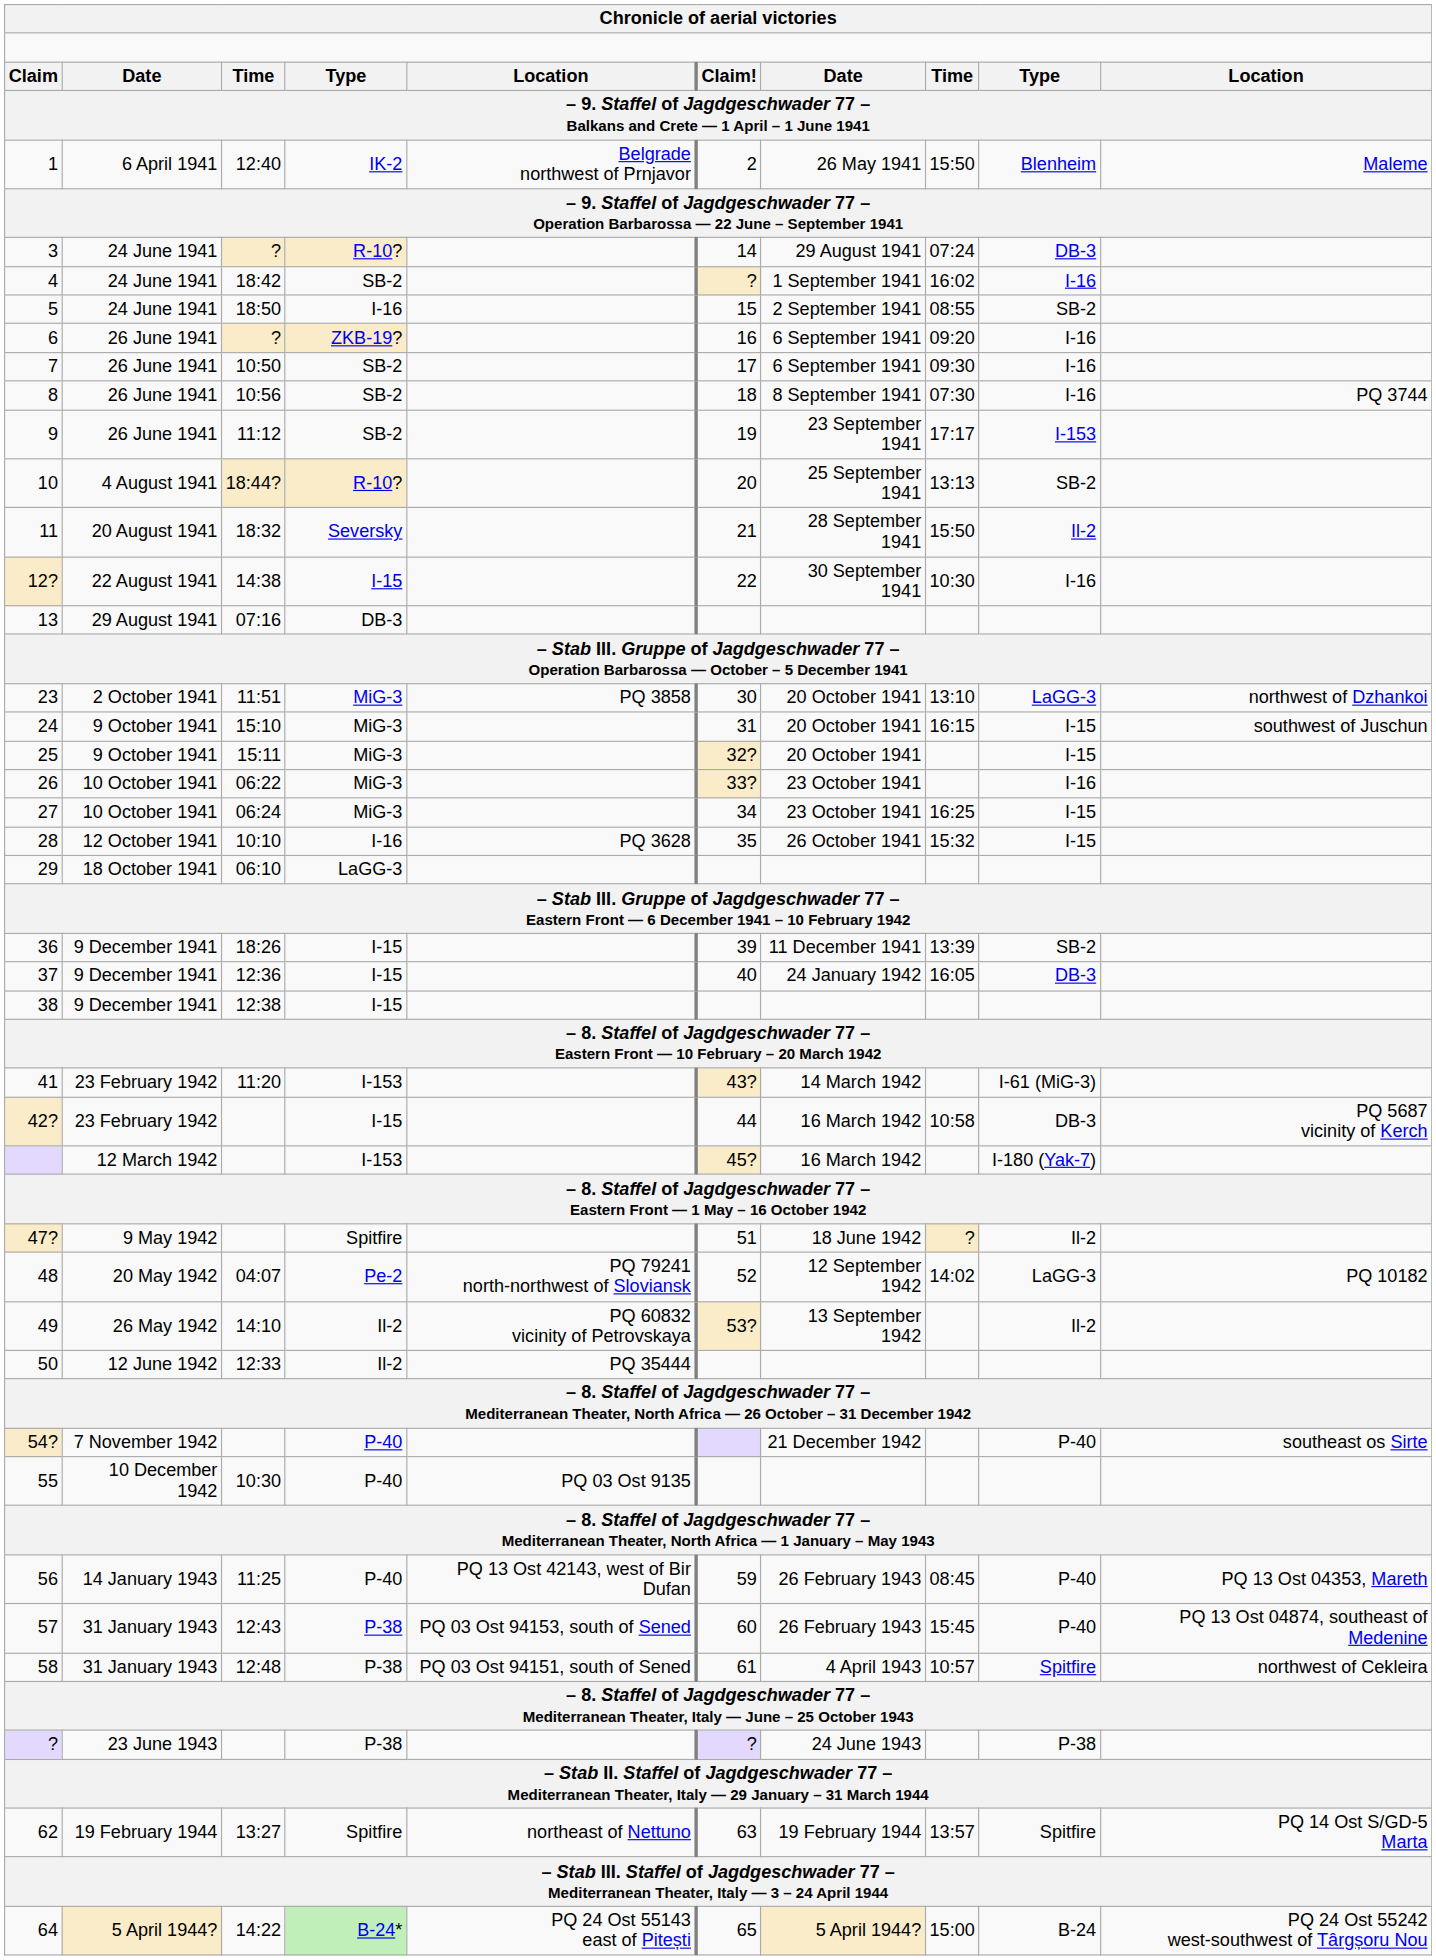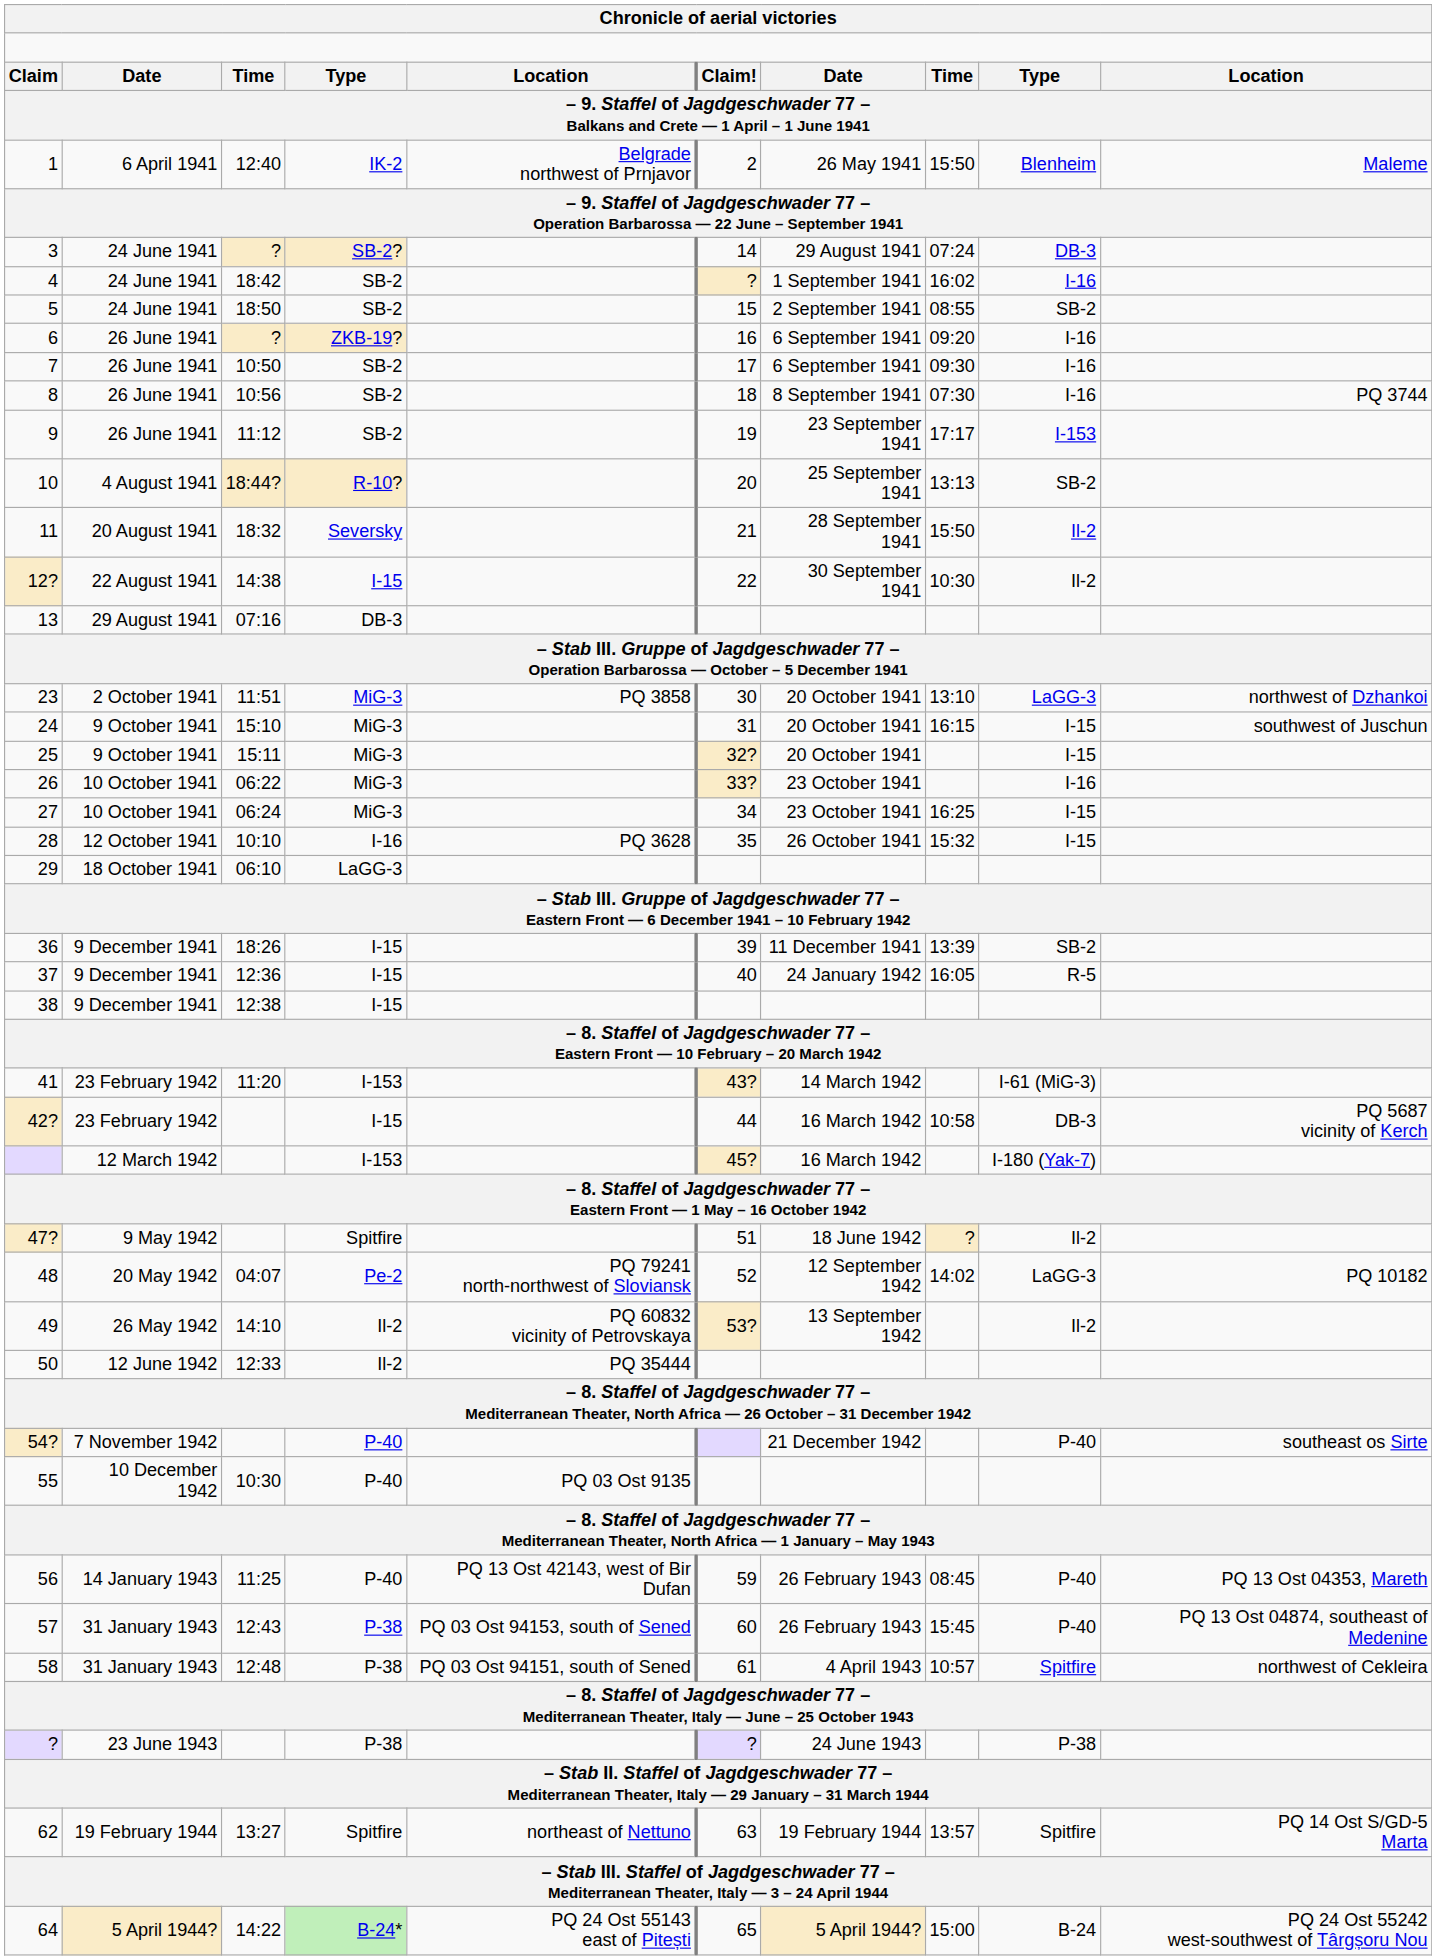3 | column 4: R-10? -> SB-2?
5 | column 4: I-16 -> SB-2
12? | column 9: I-16 -> Il-2
37 | column 9: DB-3 -> R-5
